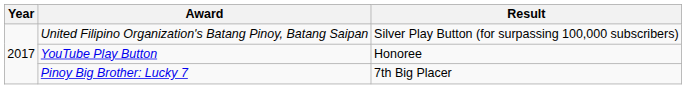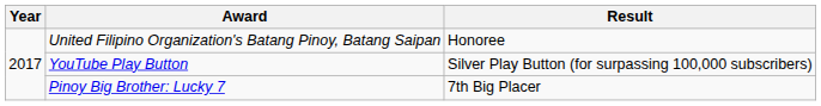United Filipino Organization's Batang Pinoy, Batang Saipan | Result: Silver Play Button (for surpassing 100,000 subscribers) -> Honoree
YouTube Play Button | Result: Honoree -> Silver Play Button (for surpassing 100,000 subscribers)
